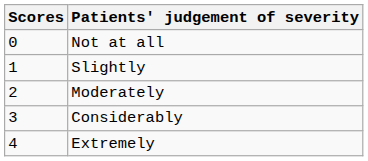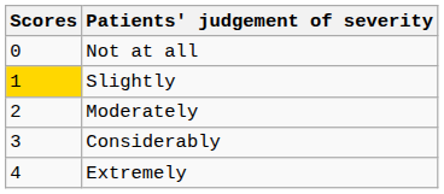Slightly | Scores: no background -> gold background
